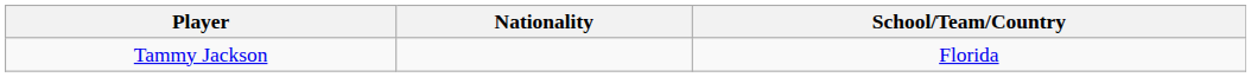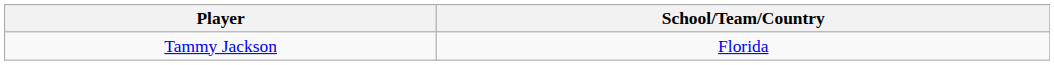- column: Nationality
